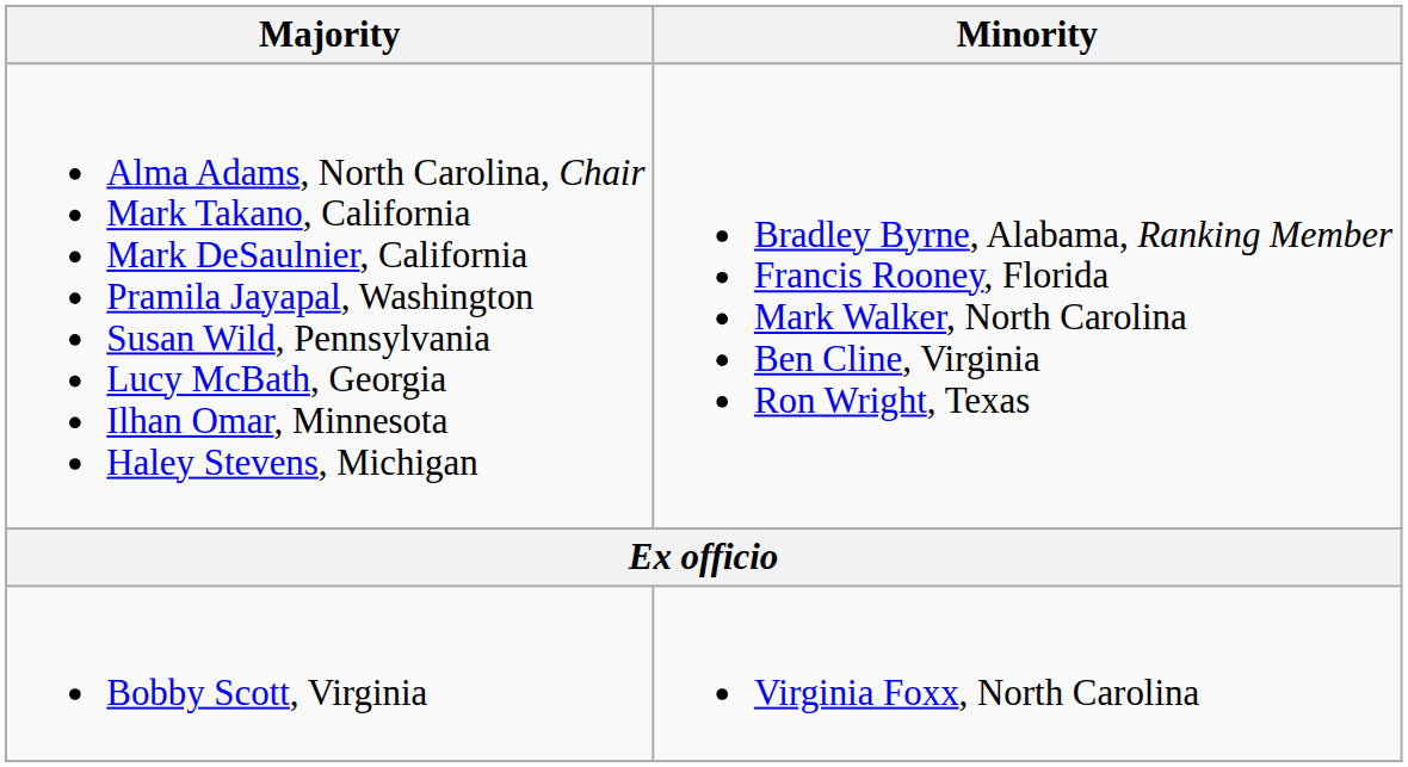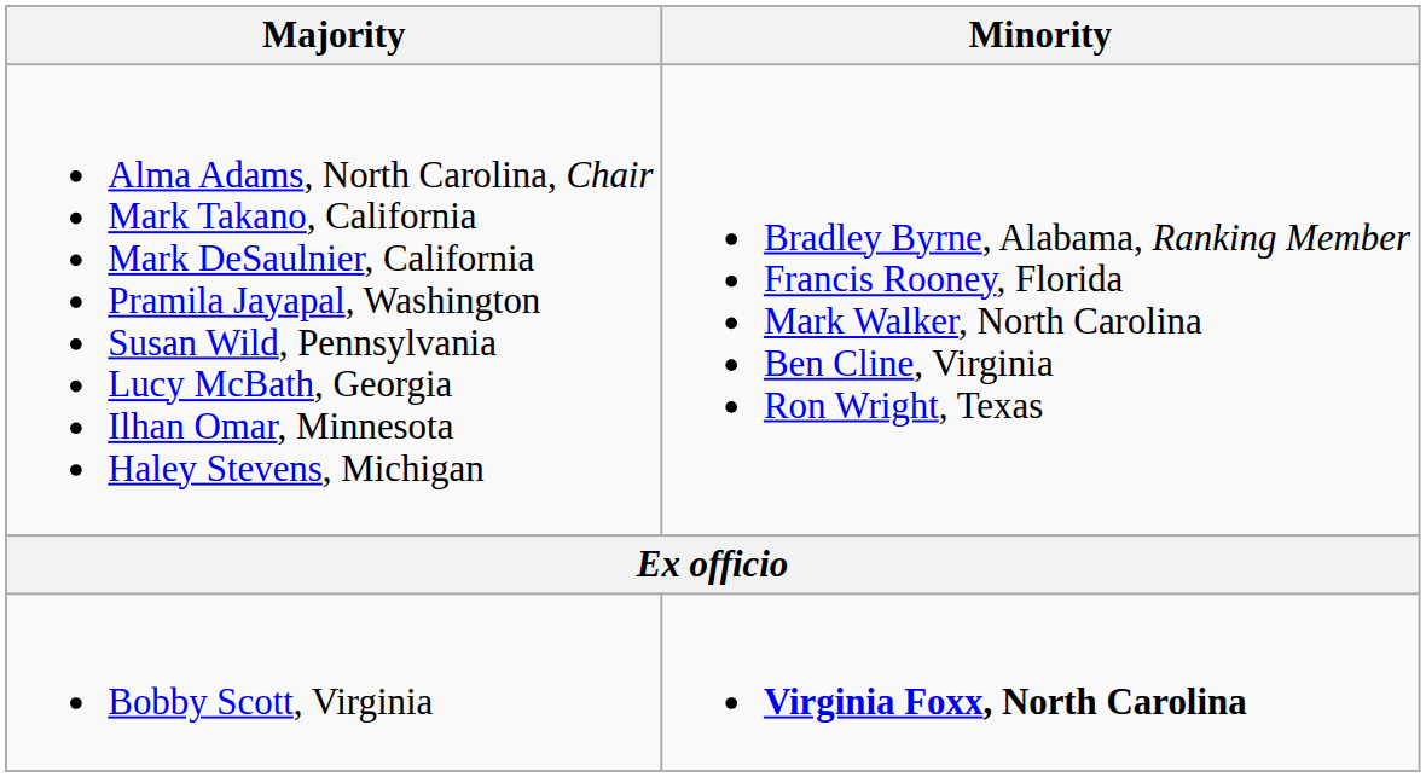Bobby Scott, Virginia | Minority: normal -> bold
